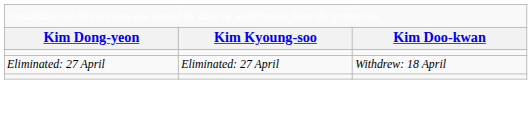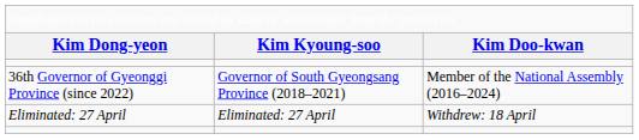+ row: 36th Governor of Gyeonggi Province (since 2022) | Governor of South Gyeongsang Province (2018–2021) | Member of the National Assembly (2016–2024)
